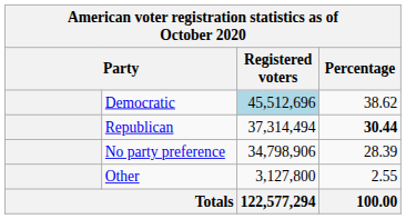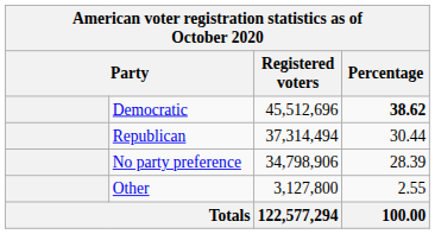Democratic | Registered voters: lightblue background -> no background
Democratic | Percentage: normal -> bold
Republican | Percentage: bold -> normal
